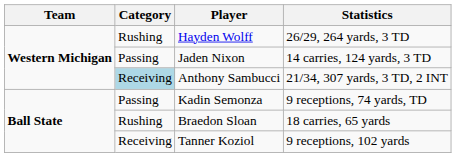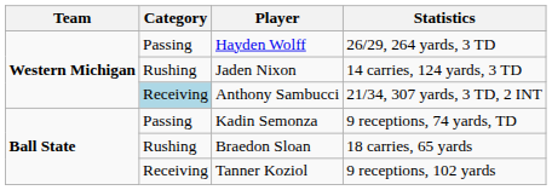Hayden Wolff | Category: Rushing -> Passing
Jaden Nixon | Category: Passing -> Rushing
